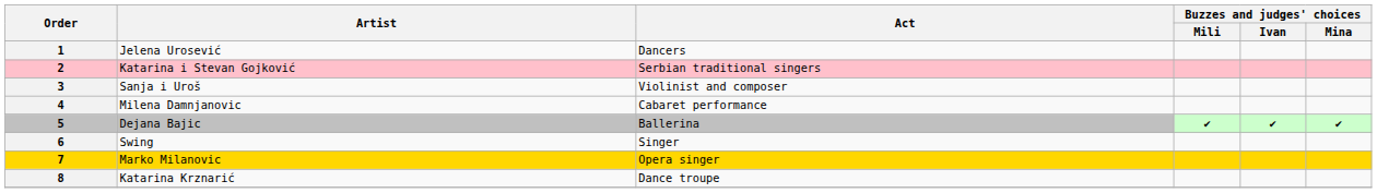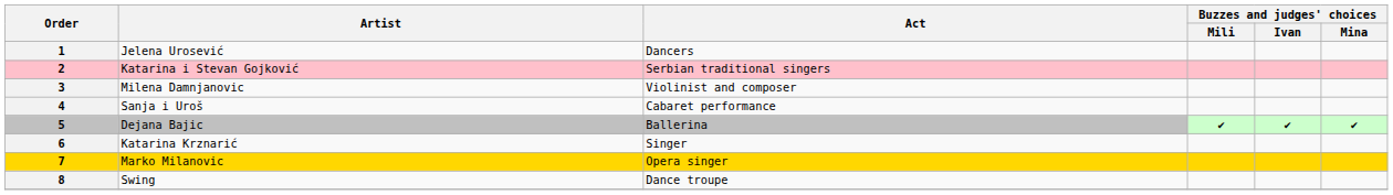3 | Artist: Sanja i Uroš -> Milena Damnjanovic
4 | Artist: Milena Damnjanovic -> Sanja i Uroš
6 | Artist: Swing -> Katarina Krznarić
8 | Artist: Katarina Krznarić -> Swing
